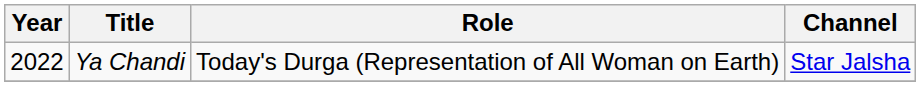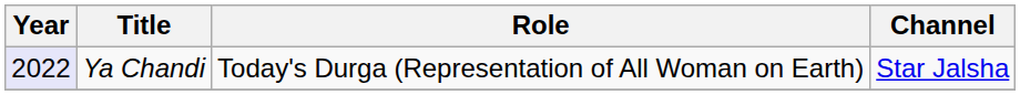row 2 | Year: no background -> lavender background
